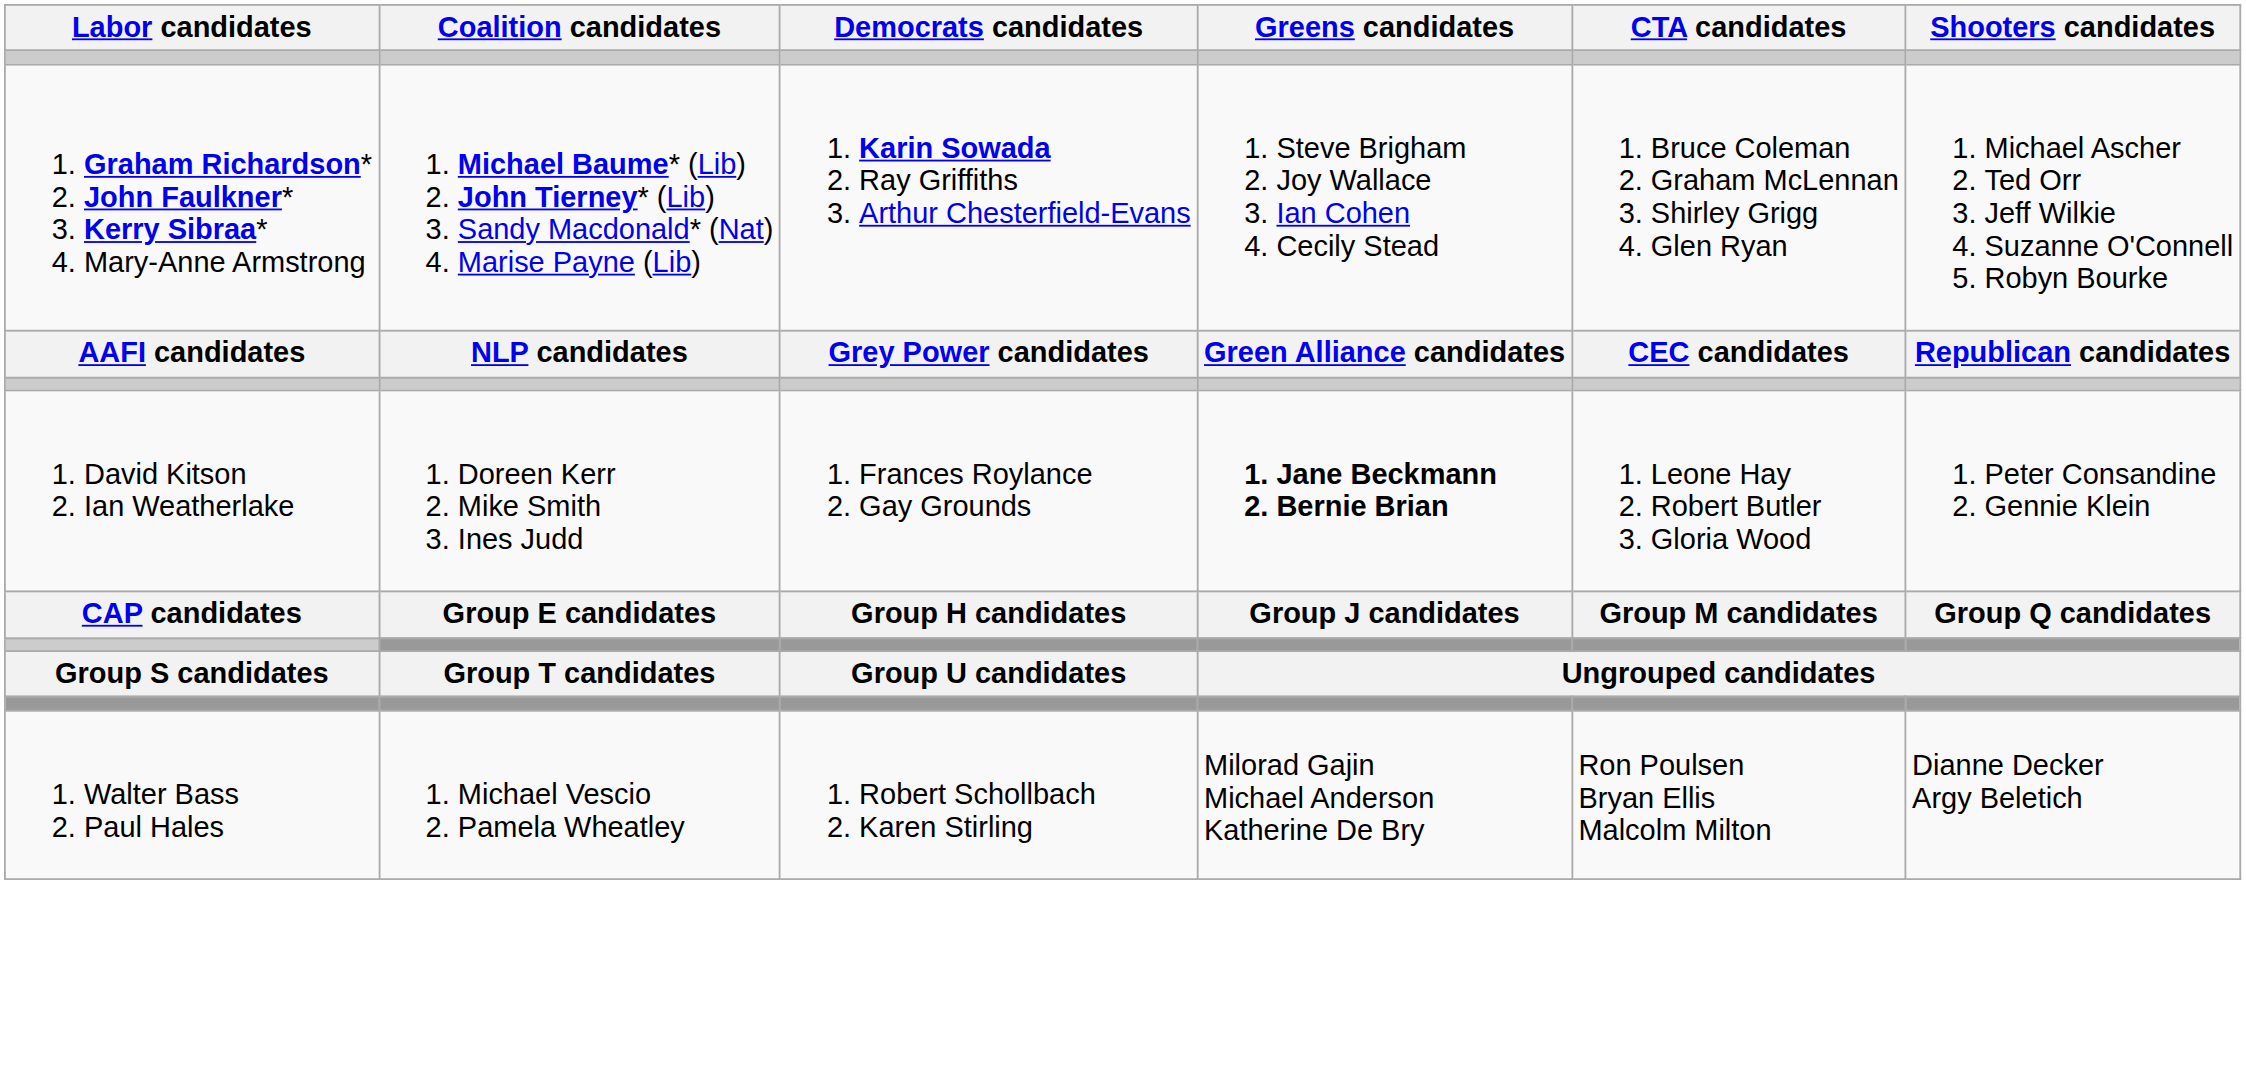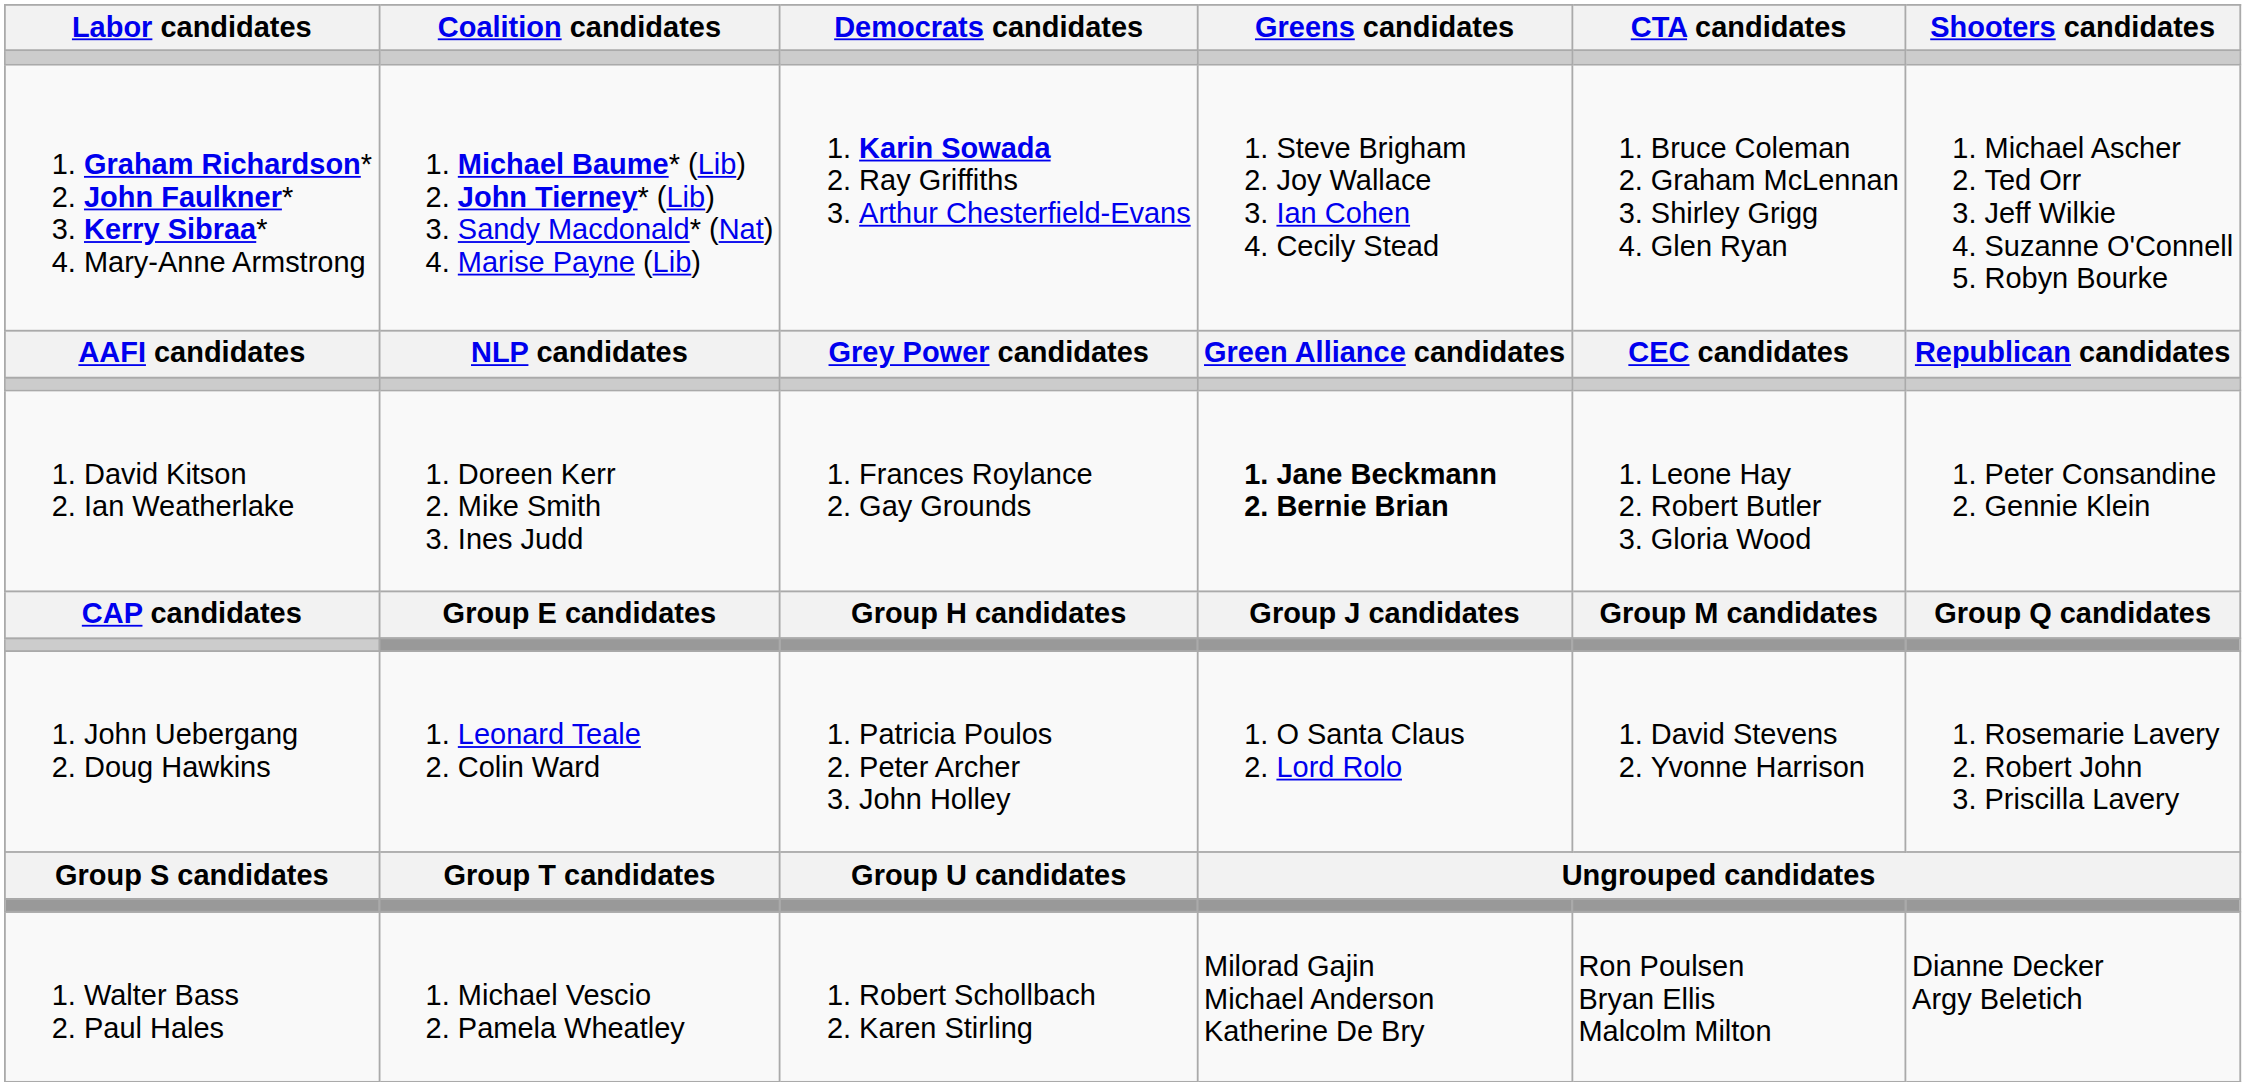+ row: John Uebergang Doug Hawkins | Leonard Teale Colin Ward | Patricia Poulos Peter Archer John Holley | O Santa Claus Lord Rolo | David Stevens Yvonne Harrison | Rosemarie Lavery Robert John Priscilla Lavery
